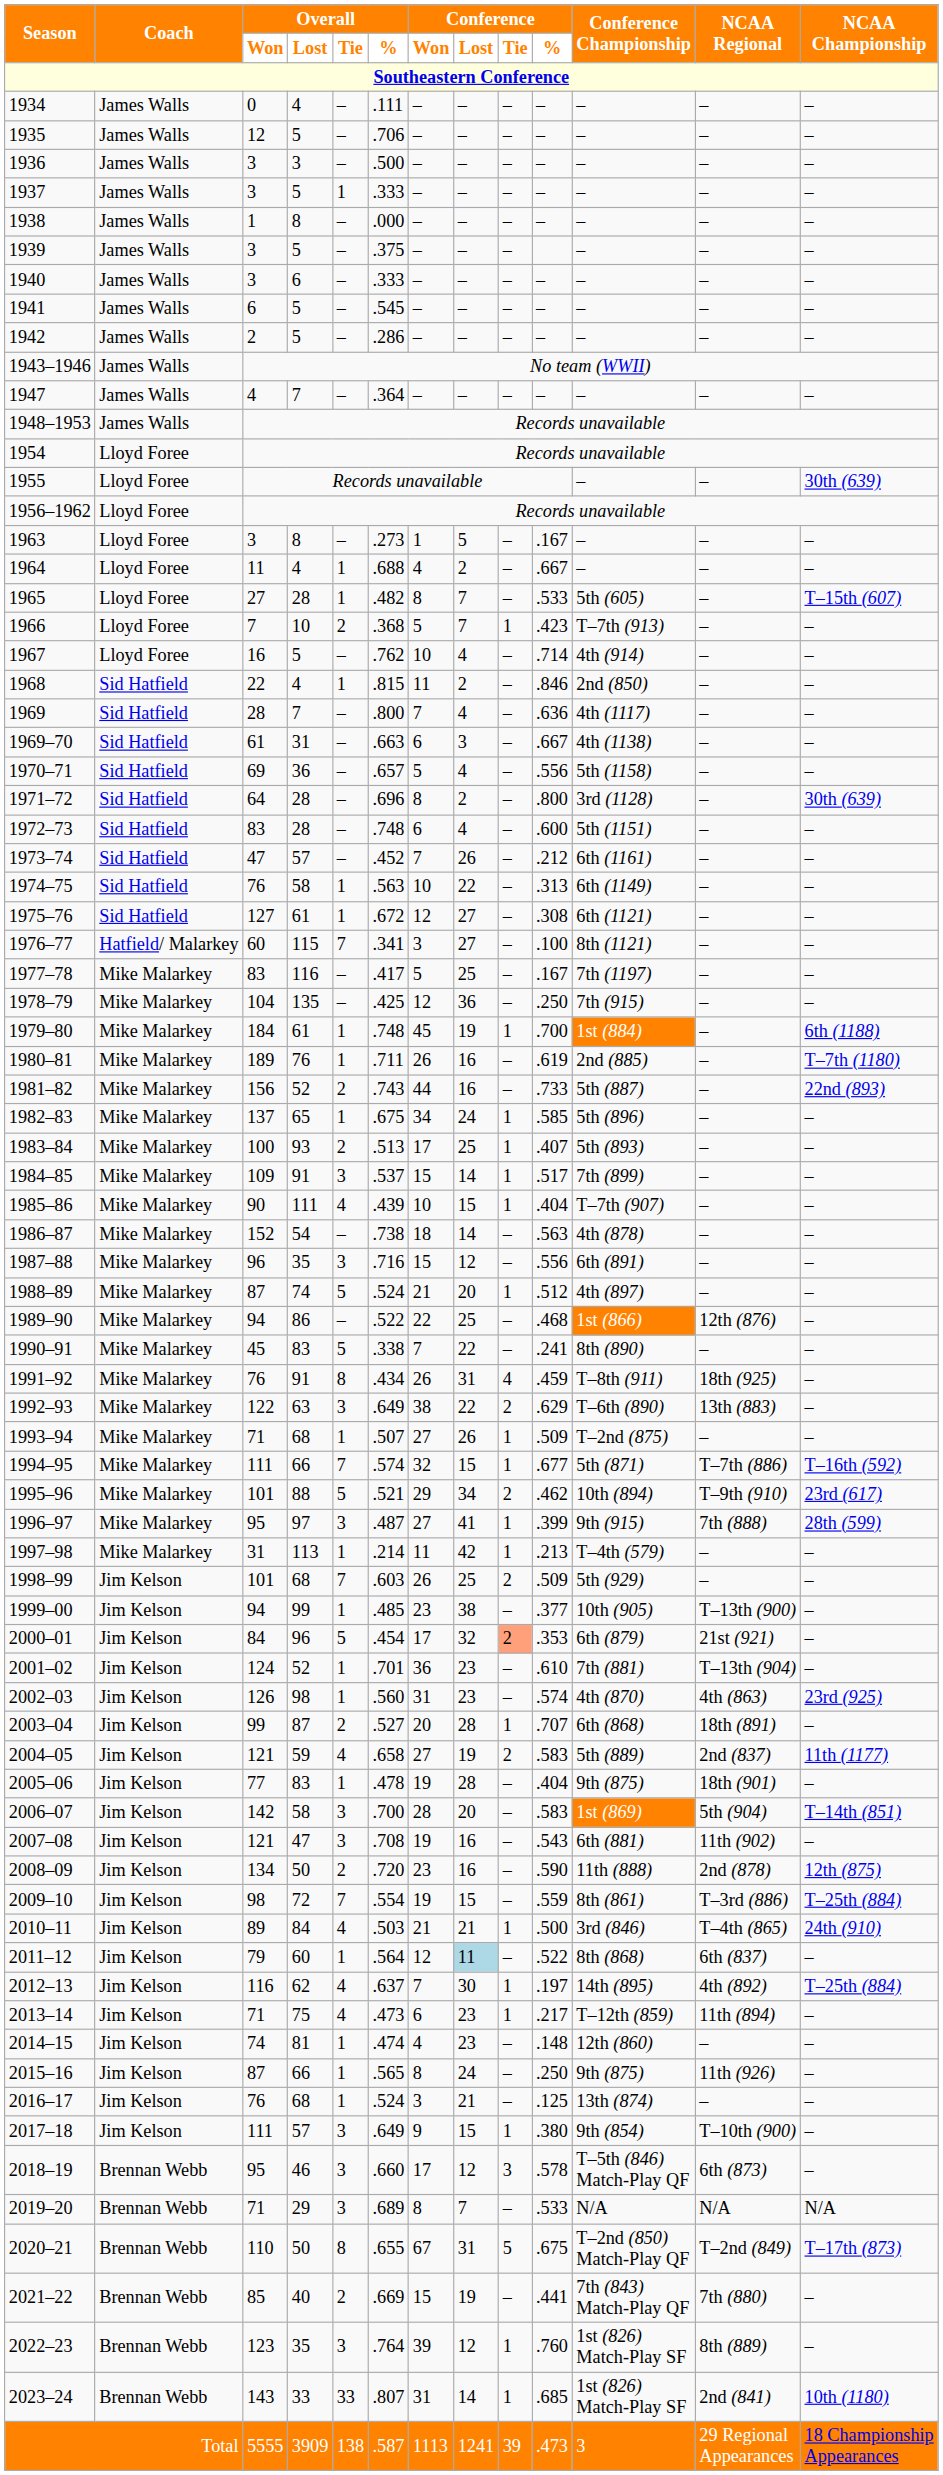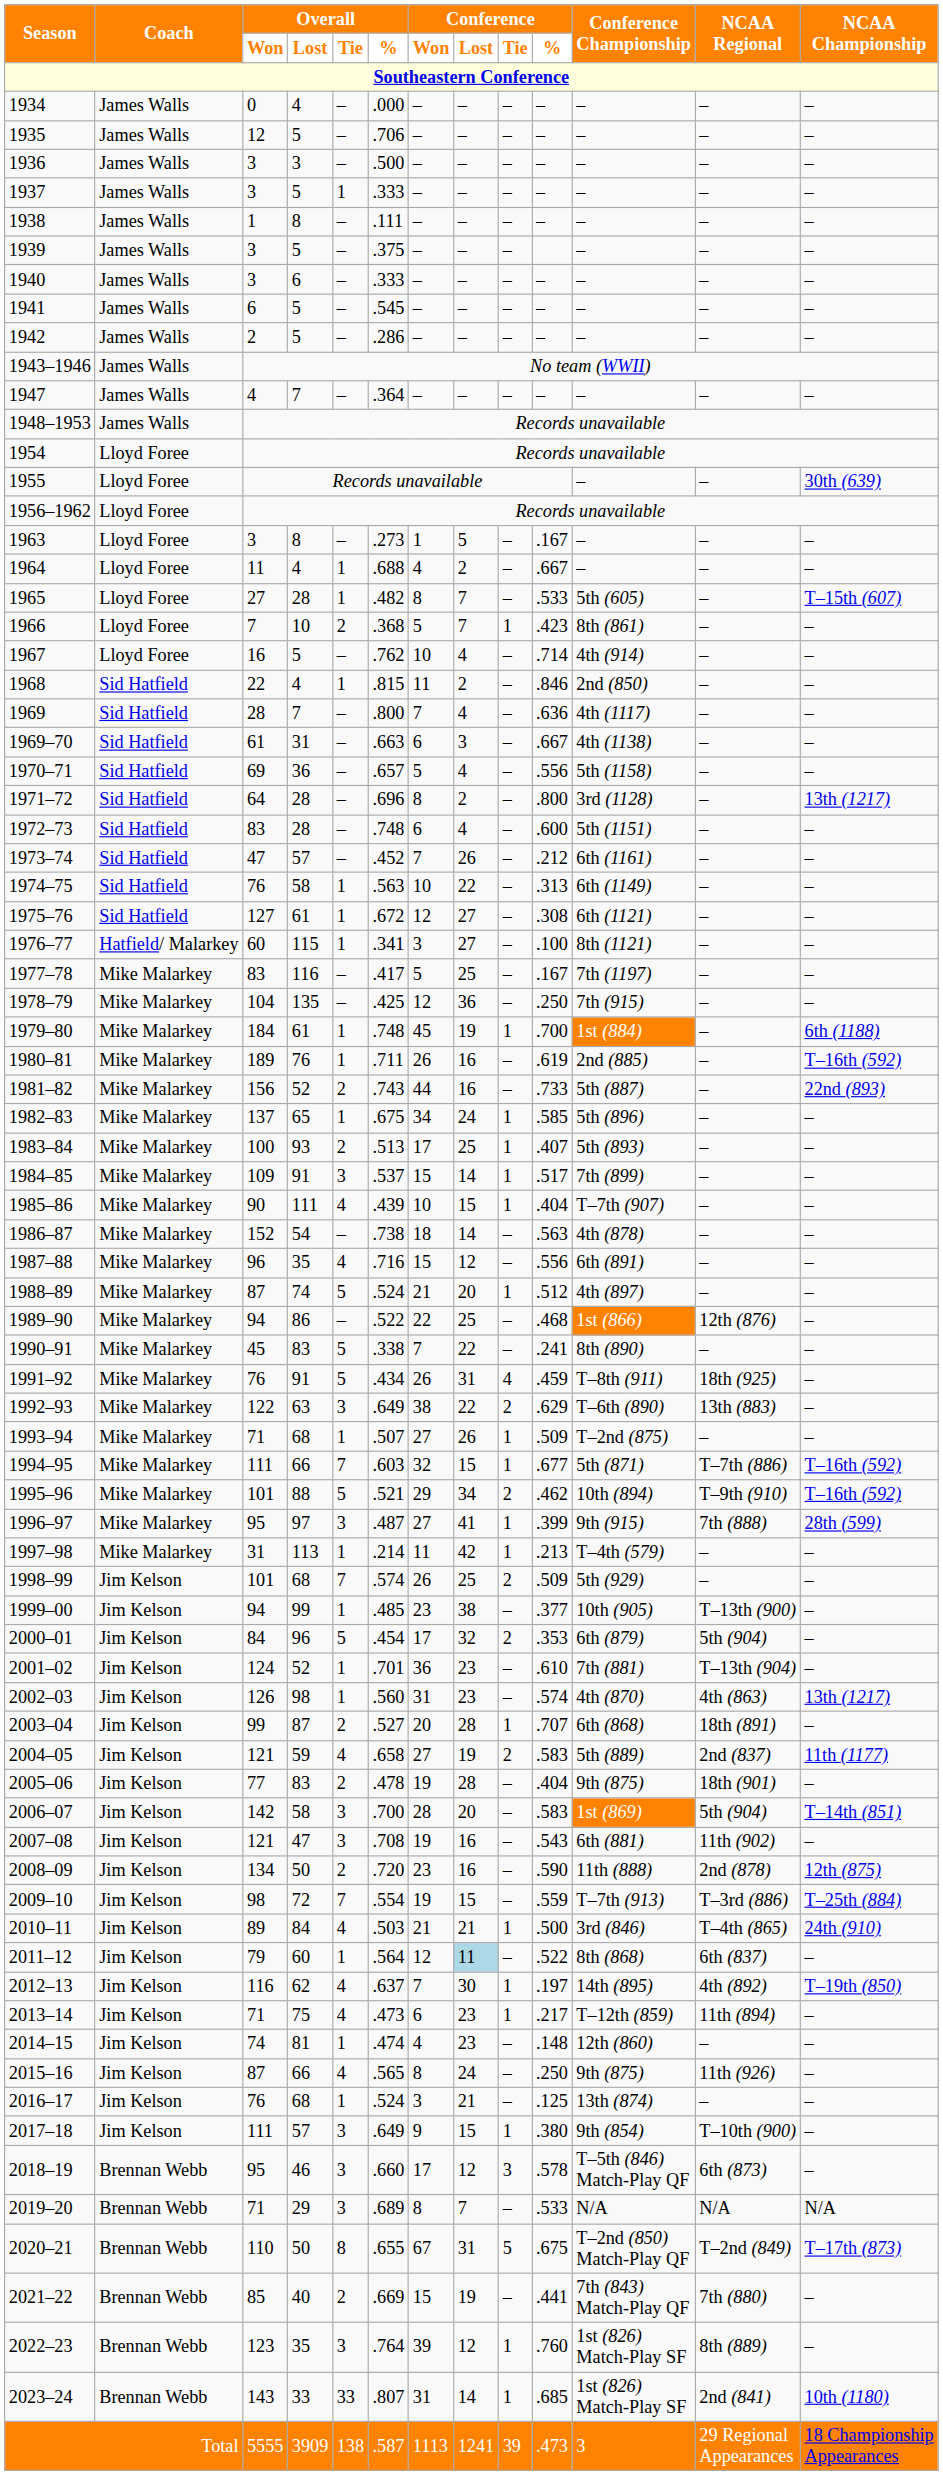1934 | column 6: .111 -> .000
1938 | column 6: .000 -> .111
1966 | Conference Championship: T–7th (913) -> 8th (861)
1971–72 | NCAA Championship: 30th (639) -> 13th (1217)
1976–77 | column 5: 7 -> 1
1980–81 | NCAA Championship: T–7th (1180) -> T–16th (592)
1987–88 | column 5: 3 -> 4
1991–92 | column 5: 8 -> 5
1994–95 | column 6: .574 -> .603
1995–96 | NCAA Championship: 23rd (617) -> T–16th (592)
1998–99 | column 6: .603 -> .574
2000–01 | column 9: lightsalmon background -> no background
2000–01 | NCAA Regional: 21st (921) -> 5th (904)
2002–03 | NCAA Championship: 23rd (925) -> 13th (1217)
2005–06 | column 5: 1 -> 2
2009–10 | Conference Championship: 8th (861) -> T–7th (913)
2012–13 | NCAA Championship: T–25th (884) -> T–19th (850)
2015–16 | column 5: 1 -> 4
